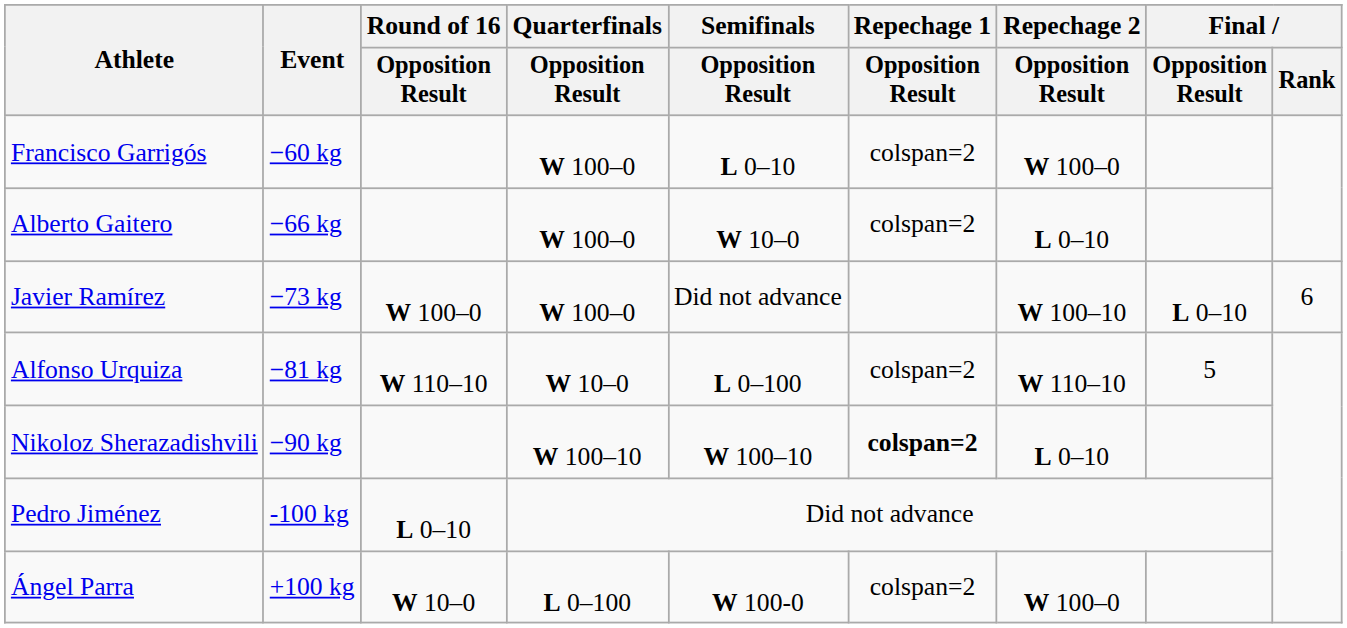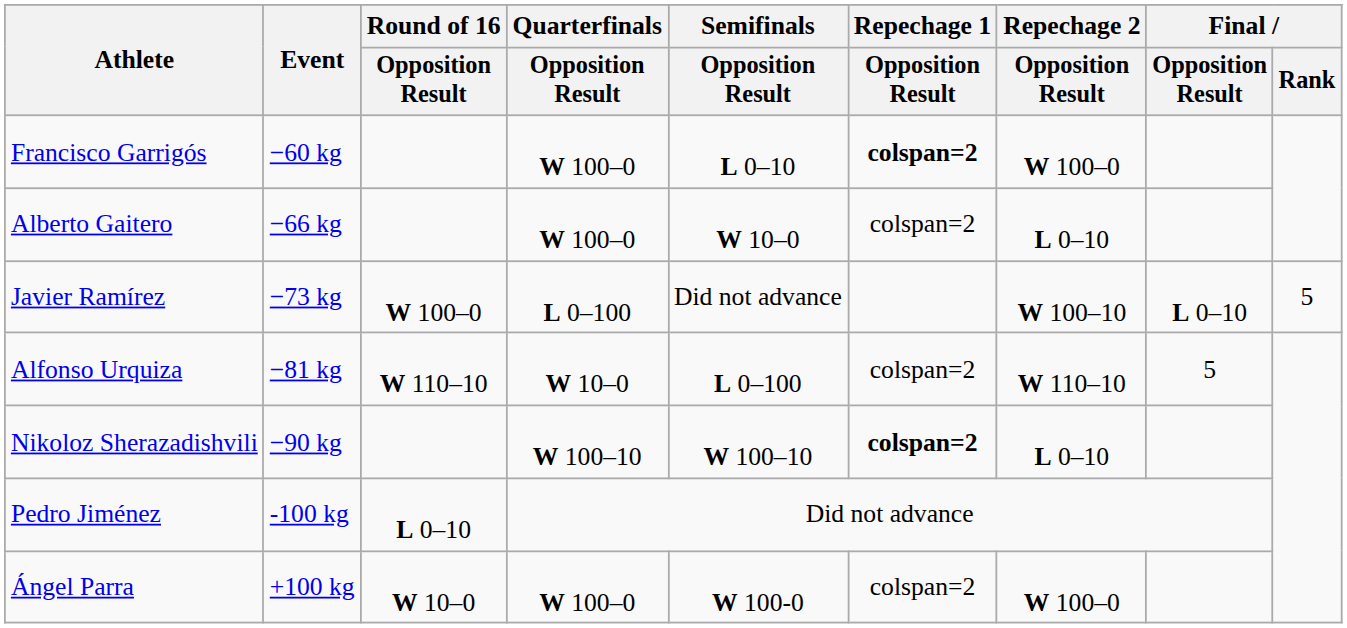Francisco Garrigós | Repechage 1 / Opposition Result: normal -> bold
Javier Ramírez | Quarterfinals / Opposition Result: W 100–0 -> L 0–100
Javier Ramírez | Final / Rank: 6 -> 5
Ángel Parra | Quarterfinals / Opposition Result: L 0–100 -> W 100–0
